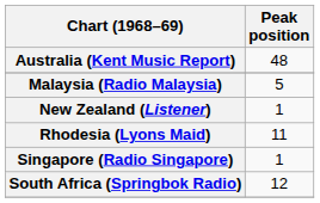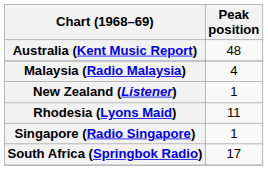Malaysia (Radio Malaysia) | Peak position: 5 -> 4
South Africa (Springbok Radio) | Peak position: 12 -> 17
